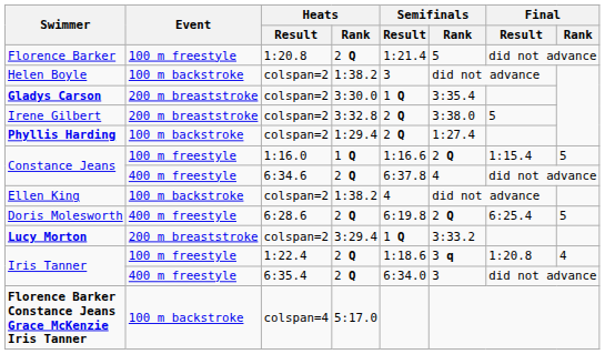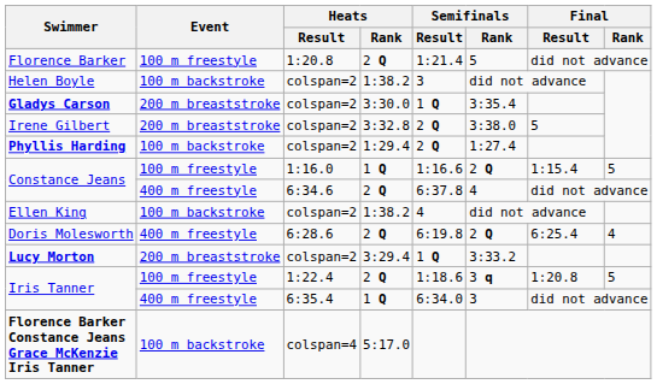Doris Molesworth | Final / Rank: 5 -> 4
Iris Tanner / 1:22.4 | Final / Rank: 4 -> 5
Iris Tanner / 6:35.4 | Heats / Rank: 2 Q -> 1 Q
